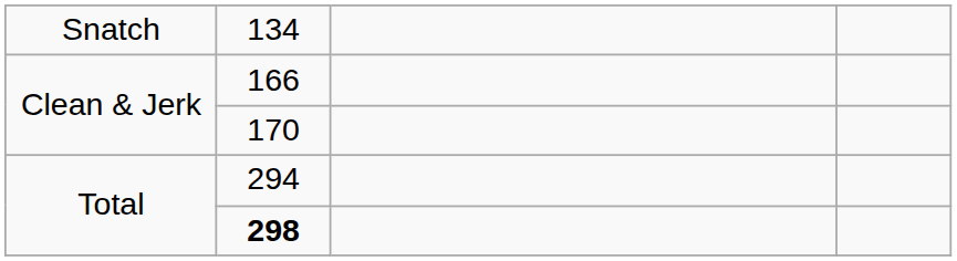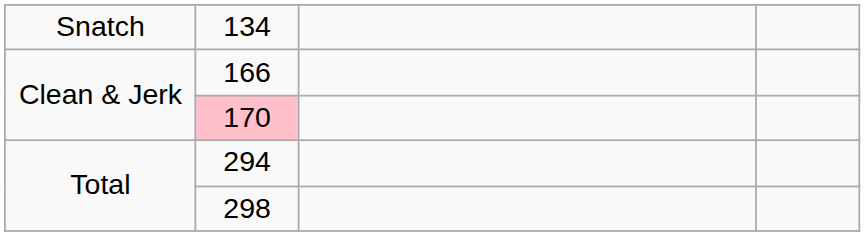170 | column 2: no background -> pink background
298 | column 2: bold -> normal
